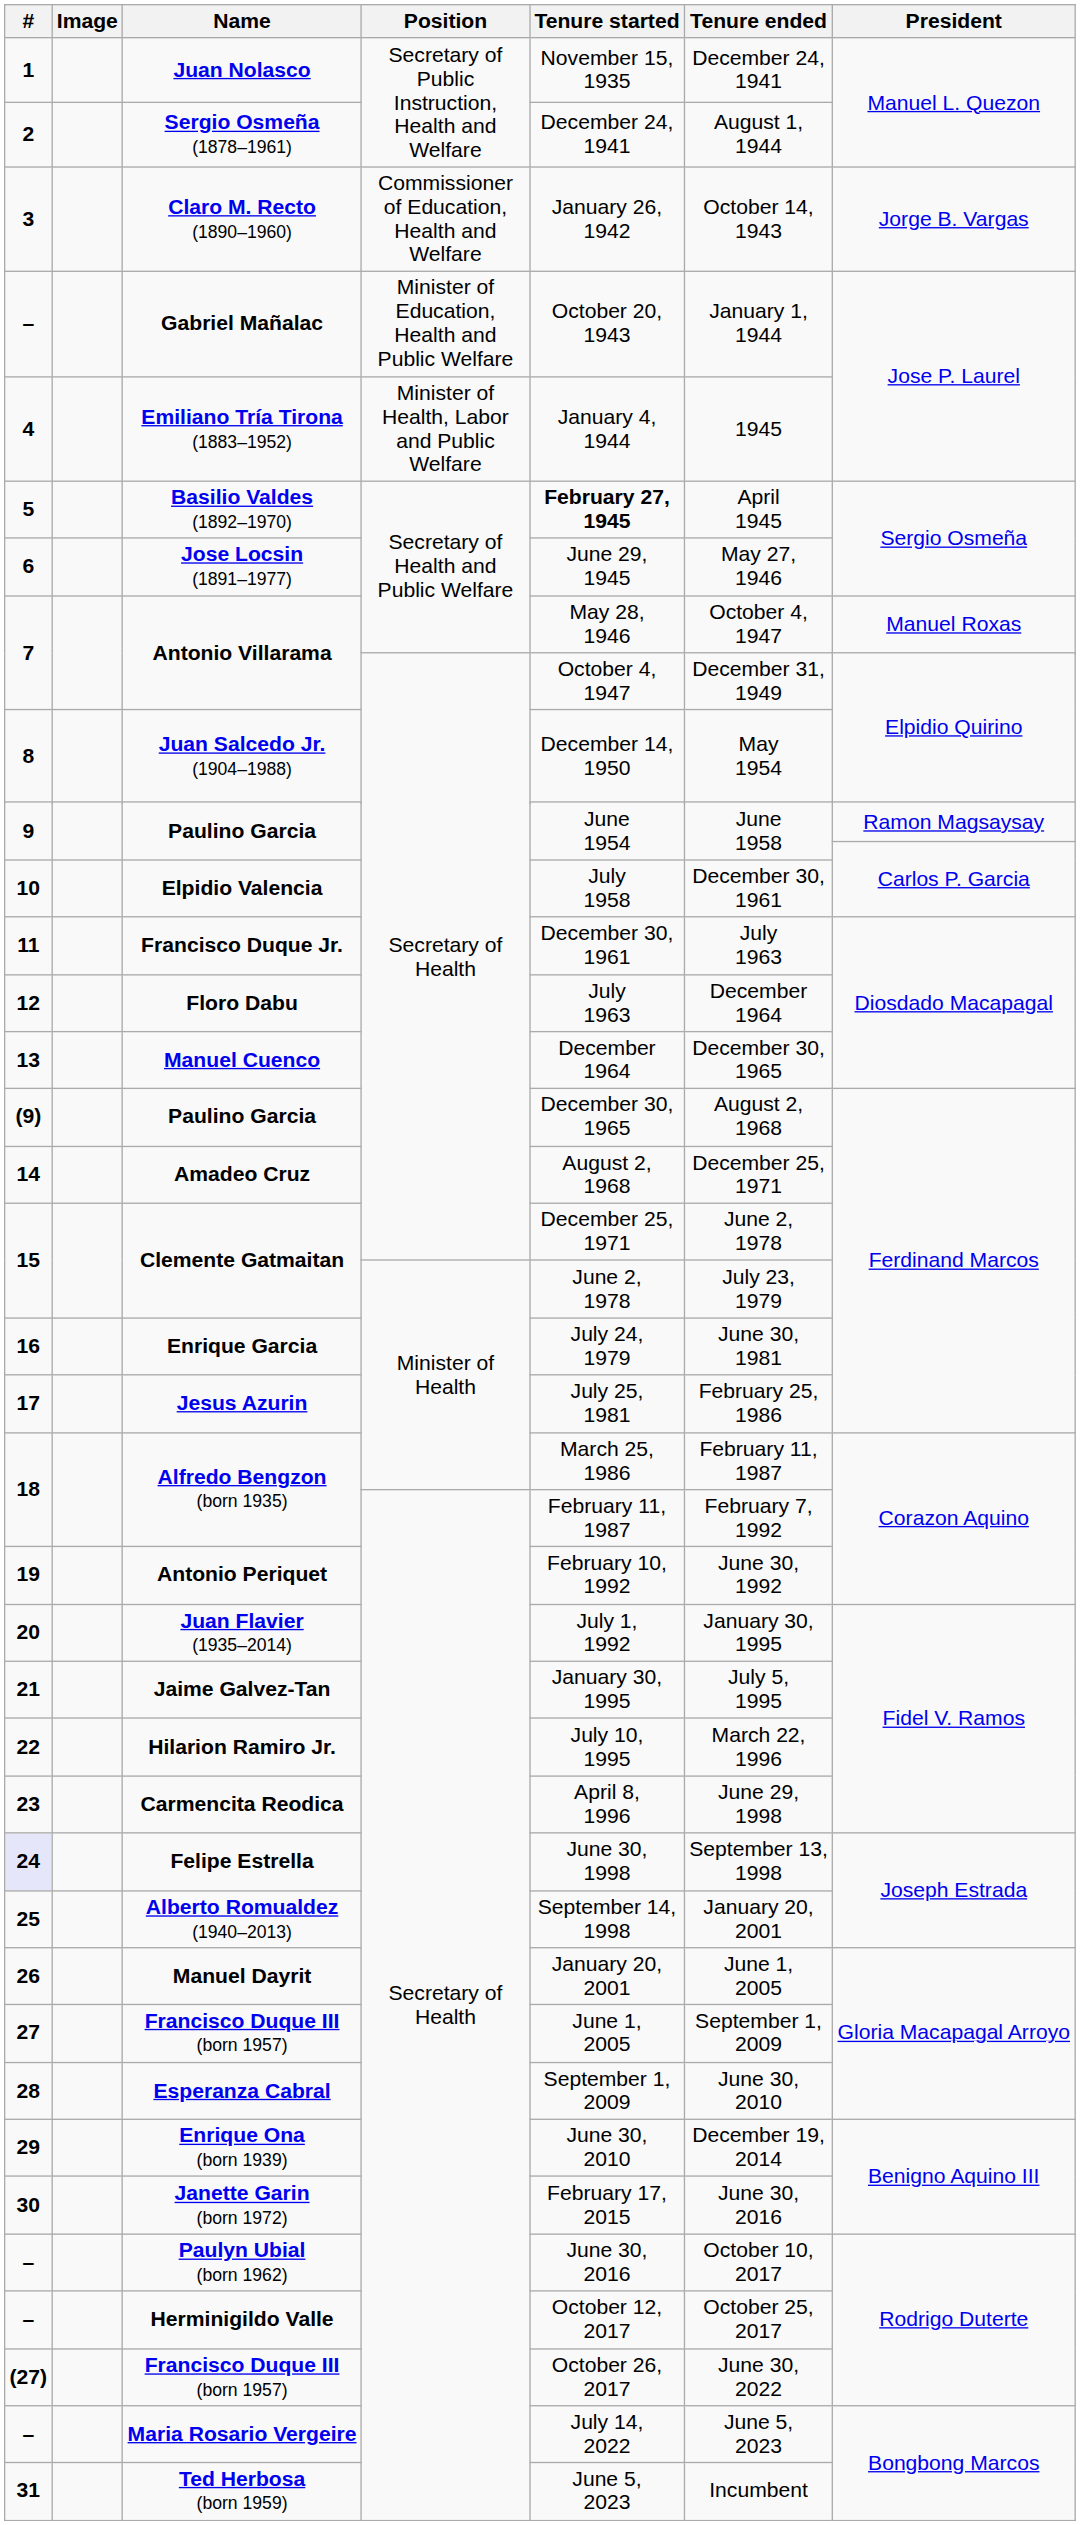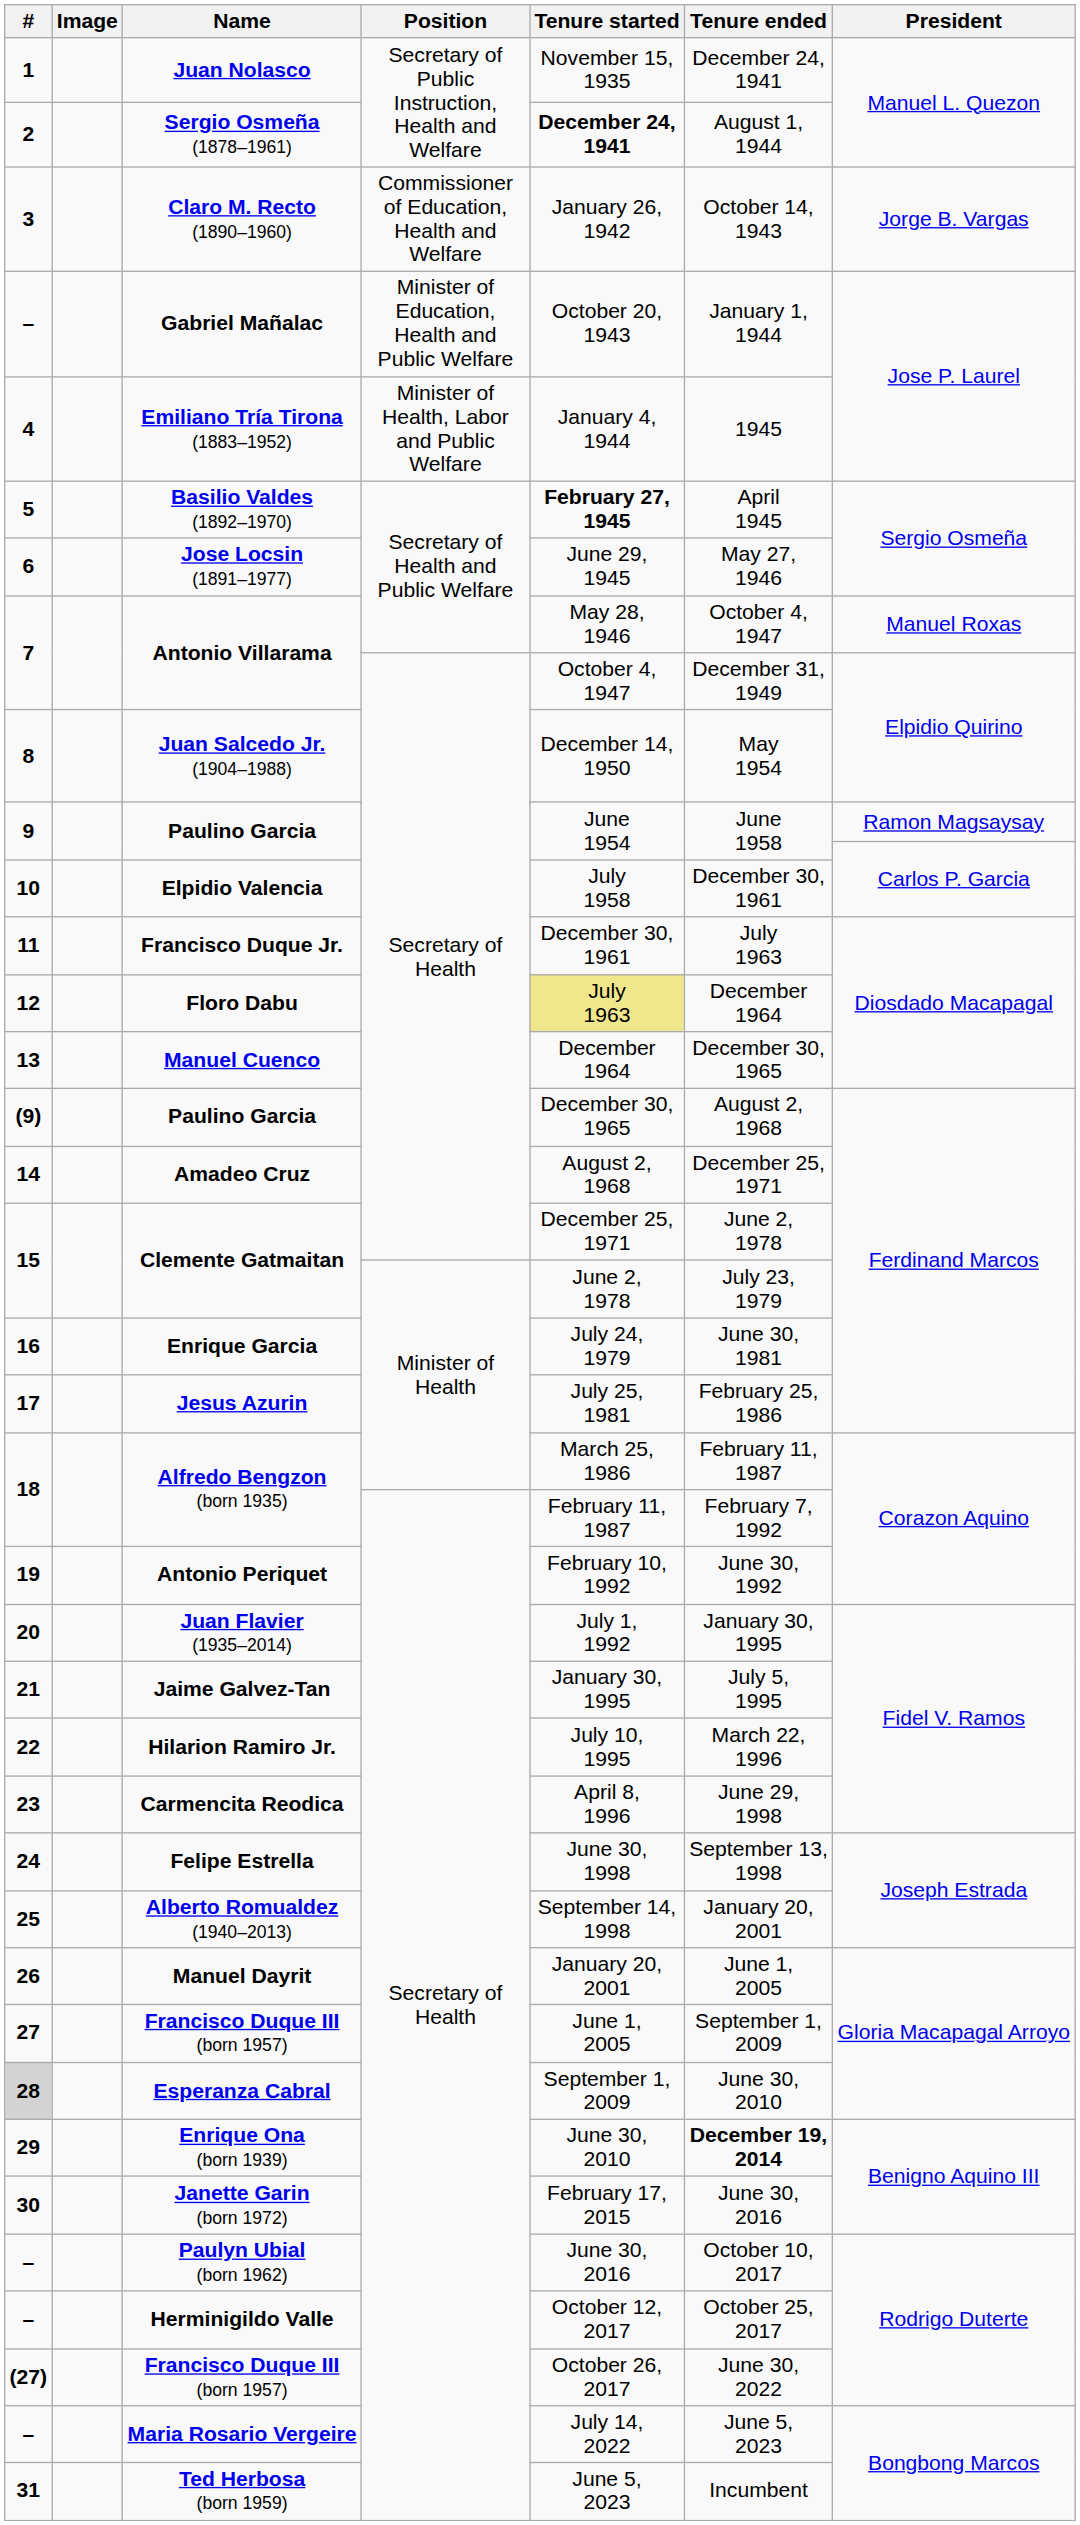Sergio Osmeña (1878–1961) | Tenure started: normal -> bold
Floro Dabu | Tenure started: no background -> khaki background
Felipe Estrella | #: lavender background -> no background
Esperanza Cabral | #: no background -> lightgrey background
Enrique Ona (born 1939) | Tenure ended: normal -> bold
